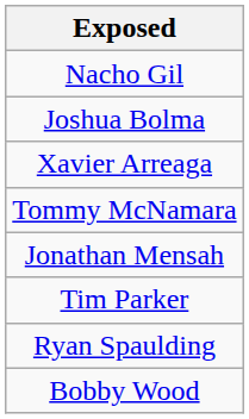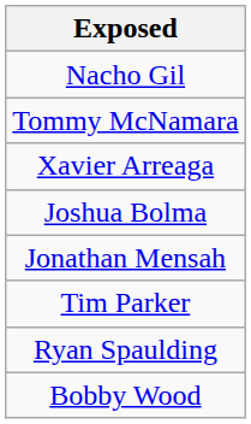row 3 | column 1: Joshua Bolma -> Tommy McNamara
row 5 | column 1: Tommy McNamara -> Joshua Bolma
